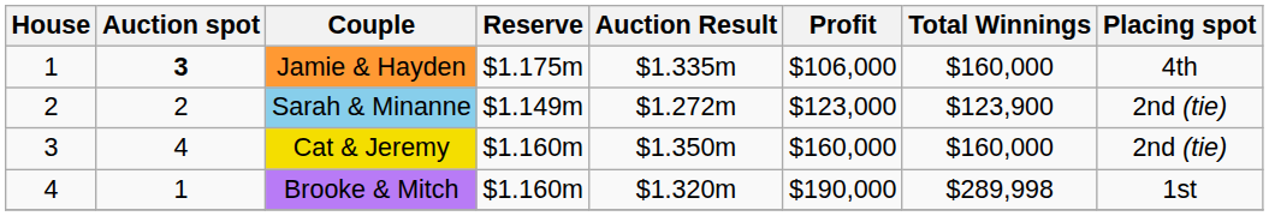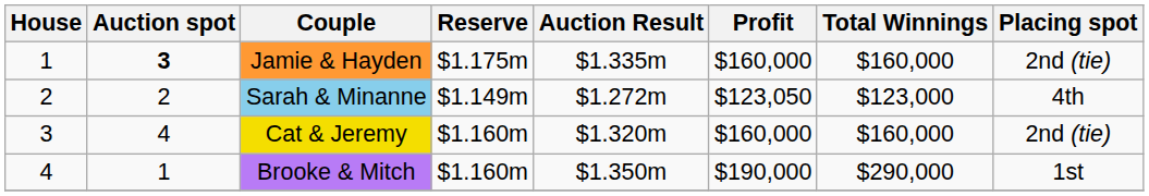Jamie & Hayden | Profit: $106,000 -> $160,000
Jamie & Hayden | Placing spot: 4th -> 2nd (tie)
Sarah & Minanne | Profit: $123,000 -> $123,050
Sarah & Minanne | Total Winnings: $123,900 -> $123,000
Sarah & Minanne | Placing spot: 2nd (tie) -> 4th
Cat & Jeremy | Auction Result: $1.350m -> $1.320m
Brooke & Mitch | Auction Result: $1.320m -> $1.350m
Brooke & Mitch | Total Winnings: $289,998 -> $290,000
